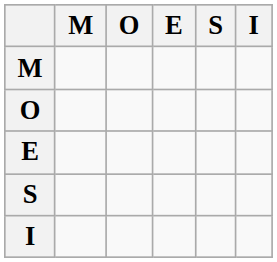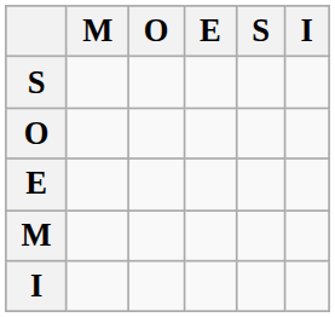row 2 | column 1: M -> S
row 5 | column 1: S -> M
